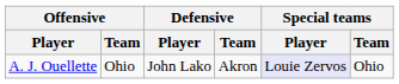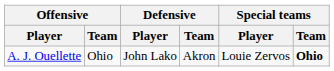A. J. Ouellette | Special teams / Player: lavender background -> no background
A. J. Ouellette | Special teams / Team: normal -> bold
